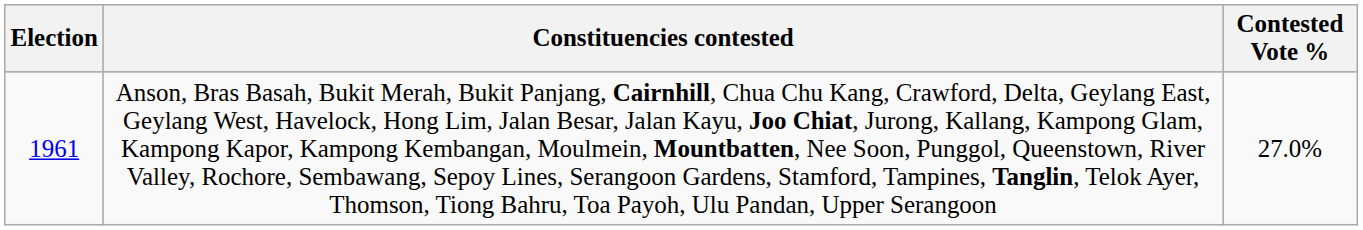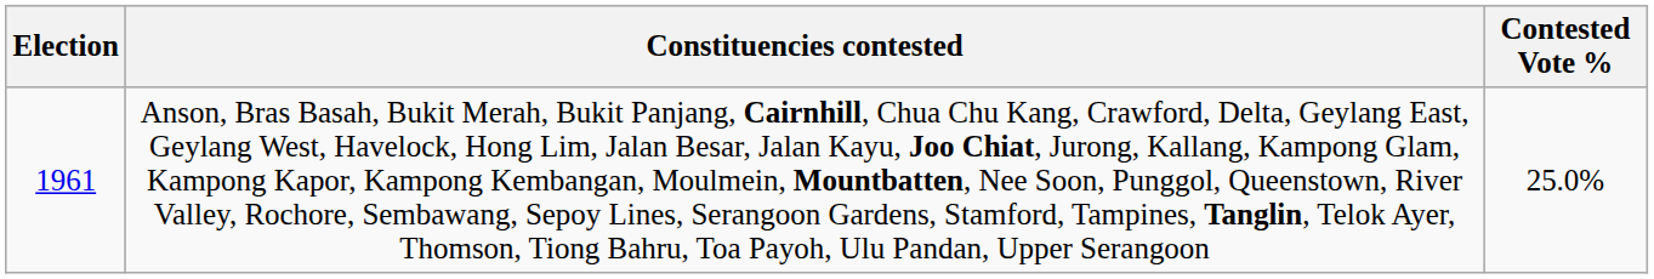row 2 | Contested Vote %: 27.0% -> 25.0%
